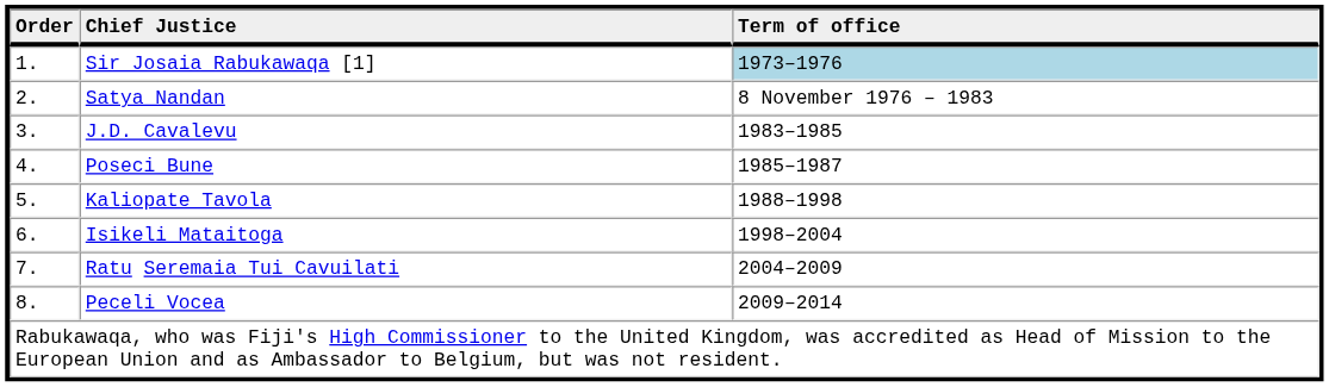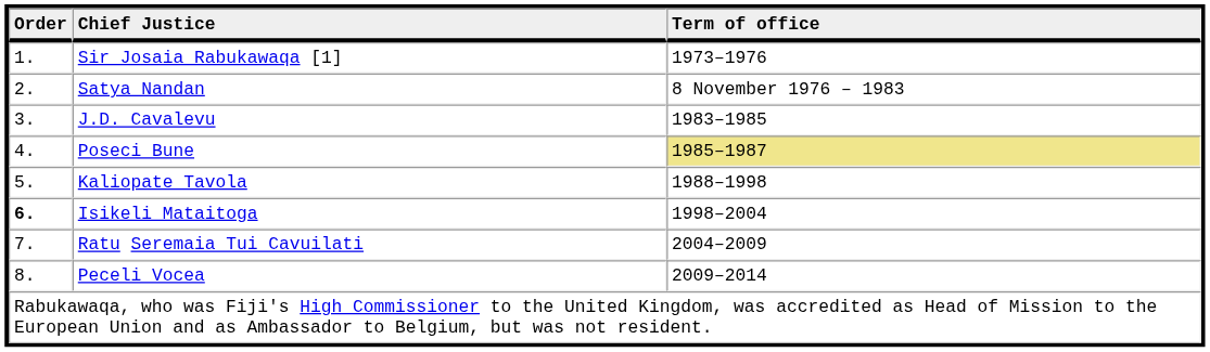Sir Josaia Rabukawaqa [1] | Term of office: lightblue background -> no background
Poseci Bune | Term of office: no background -> khaki background
Isikeli Mataitoga | Order: normal -> bold
